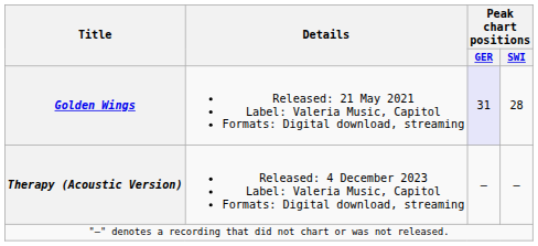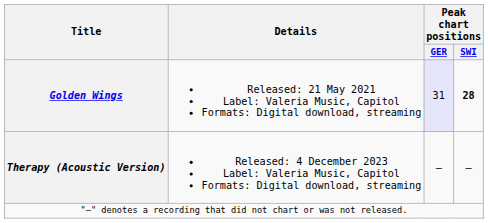Golden Wings | Peak chart positions / SWI: normal -> bold
